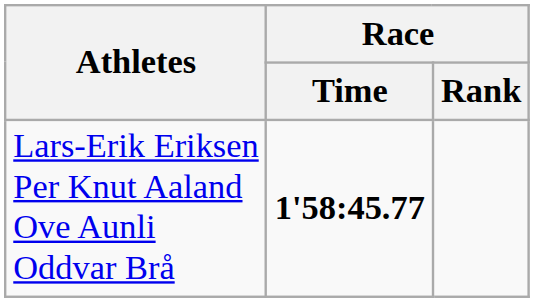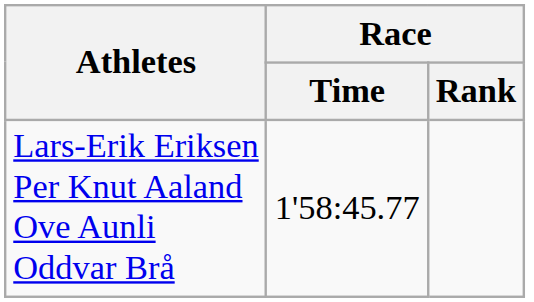Lars-Erik Eriksen Per Knut Aaland Ove Aunli Oddvar Brå | Race / Time: bold -> normal
